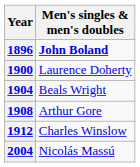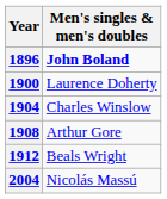1904 | Men's singles & men's doubles: Beals Wright -> Charles Winslow
1912 | Men's singles & men's doubles: Charles Winslow -> Beals Wright
